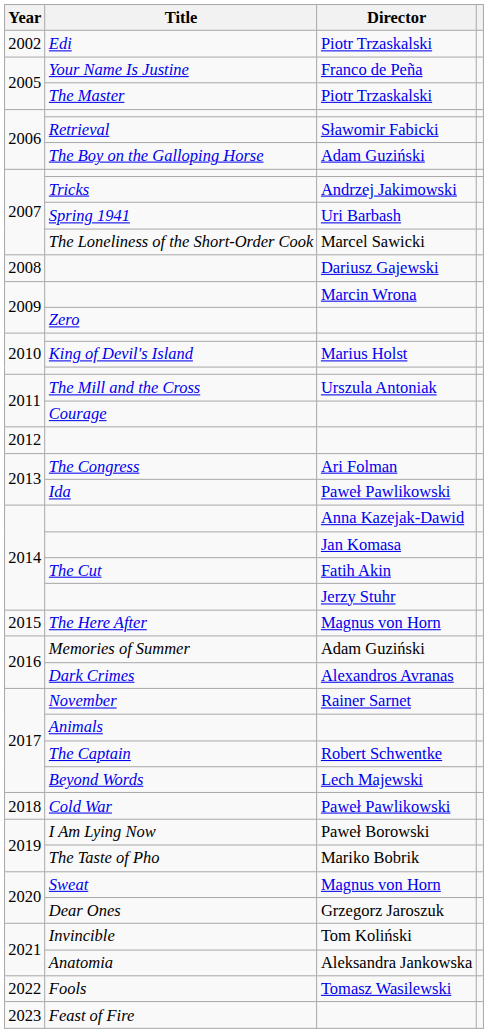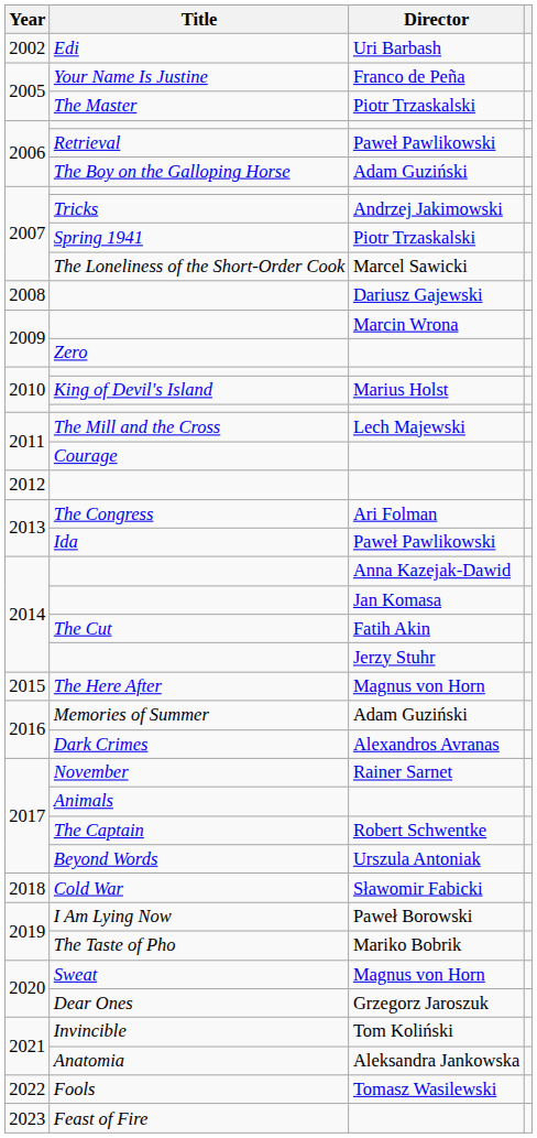Edi | Director: Piotr Trzaskalski -> Uri Barbash
Retrieval | Director: Sławomir Fabicki -> Paweł Pawlikowski
Spring 1941 | Director: Uri Barbash -> Piotr Trzaskalski
The Mill and the Cross | Director: Urszula Antoniak -> Lech Majewski
Beyond Words | Director: Lech Majewski -> Urszula Antoniak
Cold War | Director: Paweł Pawlikowski -> Sławomir Fabicki
